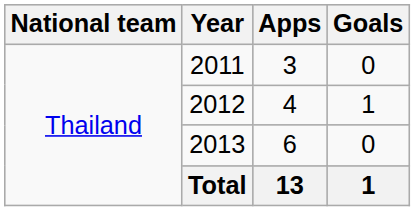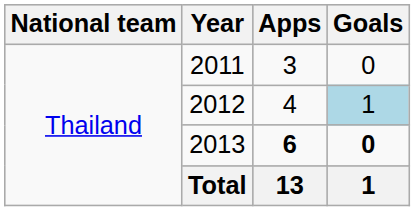2012 | Goals: no background -> lightblue background
2013 | Apps: normal -> bold
2013 | Goals: normal -> bold
